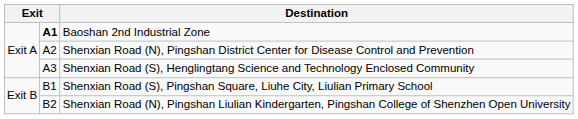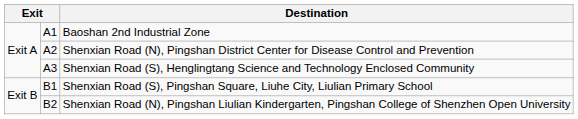Baoshan 2nd Industrial Zone | column 2: bold -> normal
